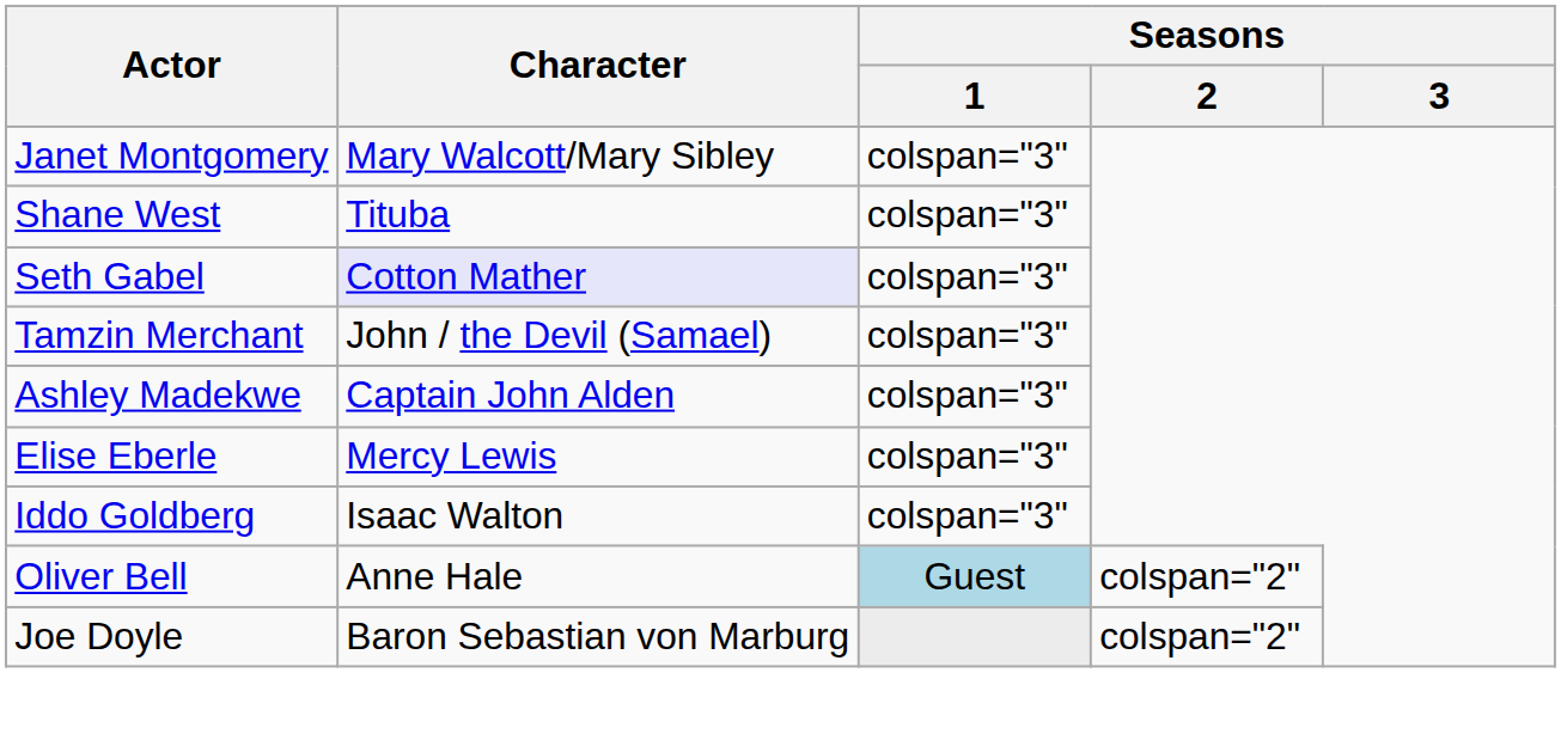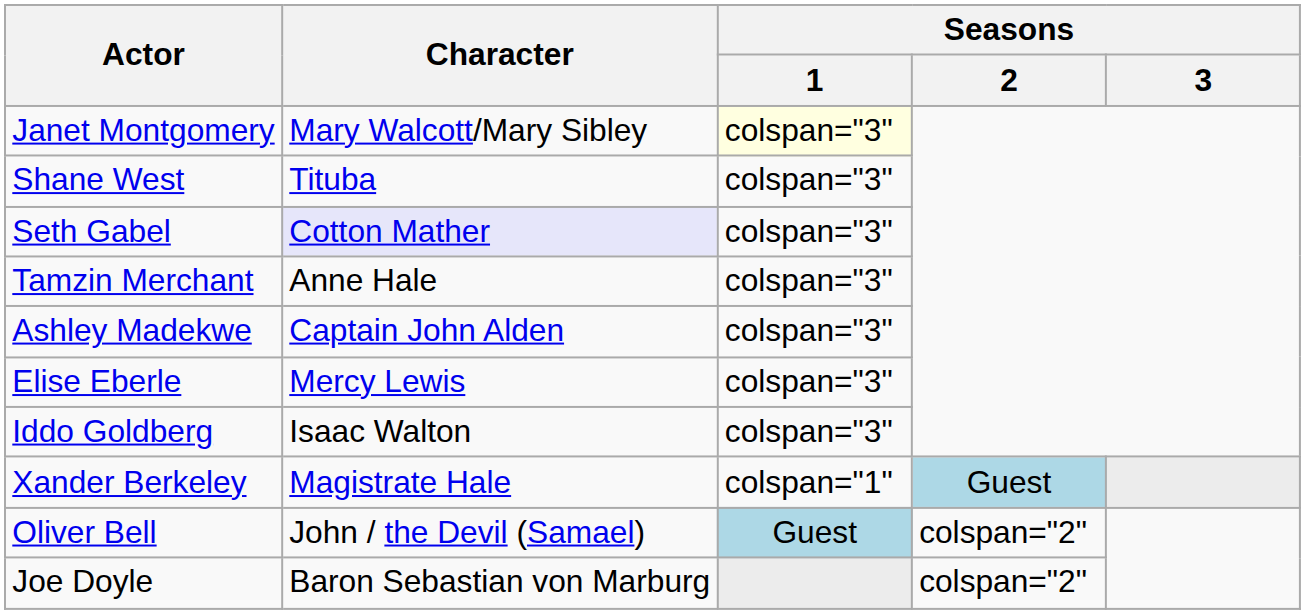Janet Montgomery | Seasons / 1: no background -> lightyellow background
Tamzin Merchant | Character: John / the Devil (Samael) -> Anne Hale
+ row: Xander Berkeley | Magistrate Hale | colspan="1" | Guest
Oliver Bell | Character: Anne Hale -> John / the Devil (Samael)
